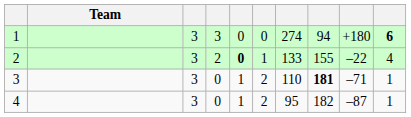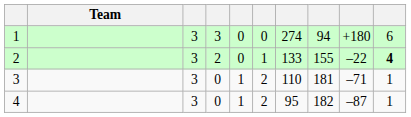row 2 | column 10: bold -> normal
row 3 | column 5: bold -> normal
row 3 | column 10: normal -> bold
row 4 | column 8: bold -> normal
